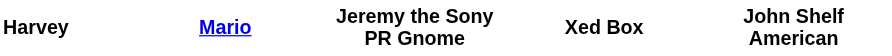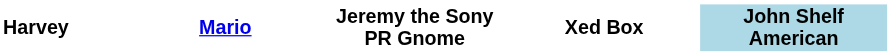Harvey | column 5: no background -> lightblue background
